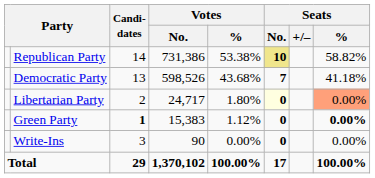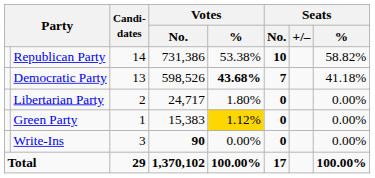Republican Party | Seats / No.: khaki background -> no background
Democratic Party | Votes / %: normal -> bold
Libertarian Party | Seats / No.: lightyellow background -> no background
Libertarian Party | Seats / %: lightsalmon background -> no background
Green Party | Candi- dates: bold -> normal
Green Party | Votes / %: no background -> gold background
Green Party | Seats / %: bold -> normal
Write-Ins | Votes / No.: normal -> bold
